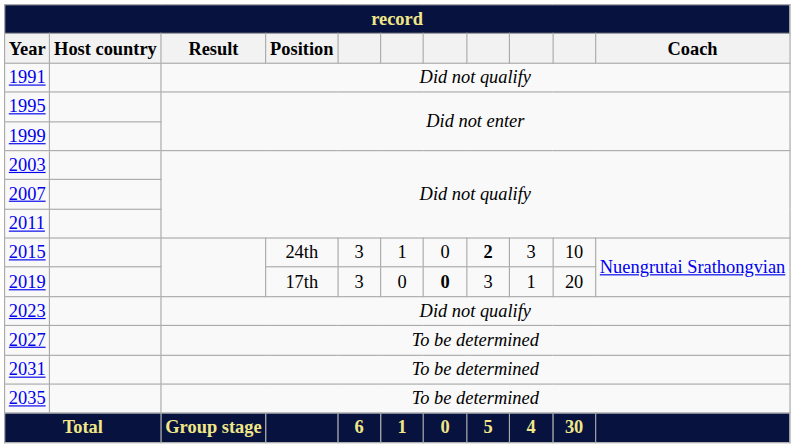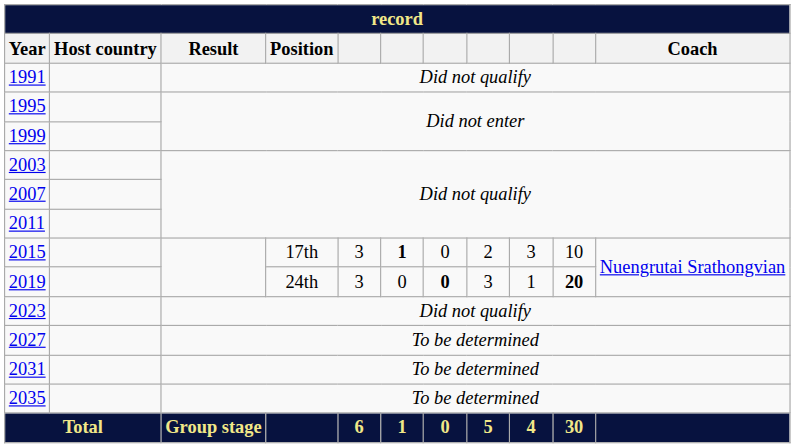2015 | record / Position: 24th -> 17th
2015 | column 6: normal -> bold
2015 | column 8: bold -> normal
2019 | record / Position: 17th -> 24th
2019 | column 10: normal -> bold
